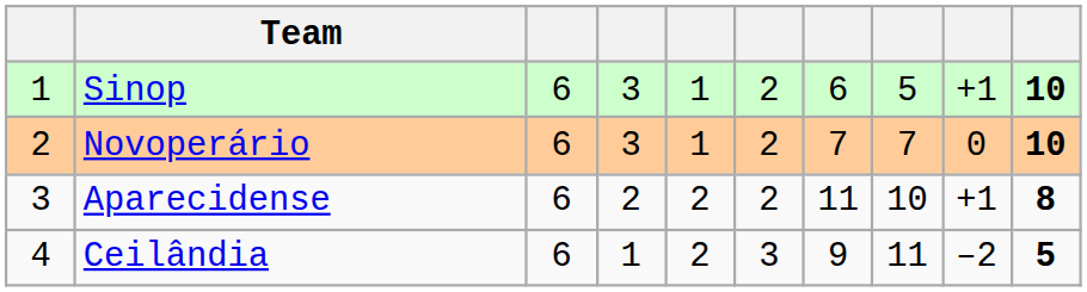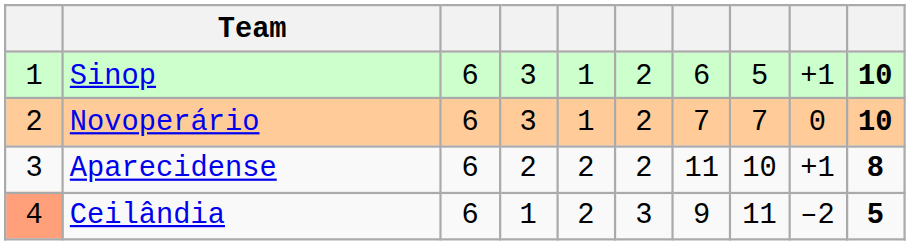Ceilândia | column 1: no background -> lightsalmon background
